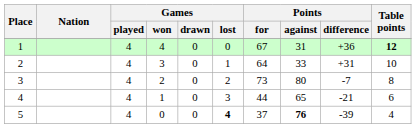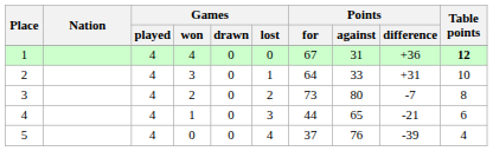5 | Games / lost: bold -> normal
5 | Points / against: bold -> normal
